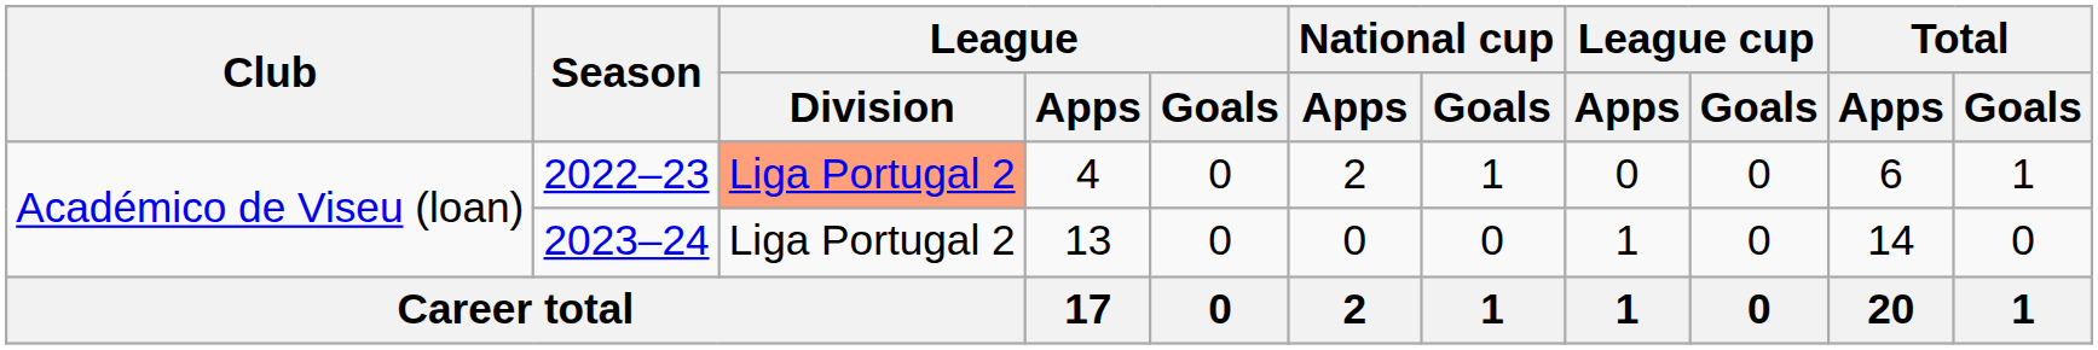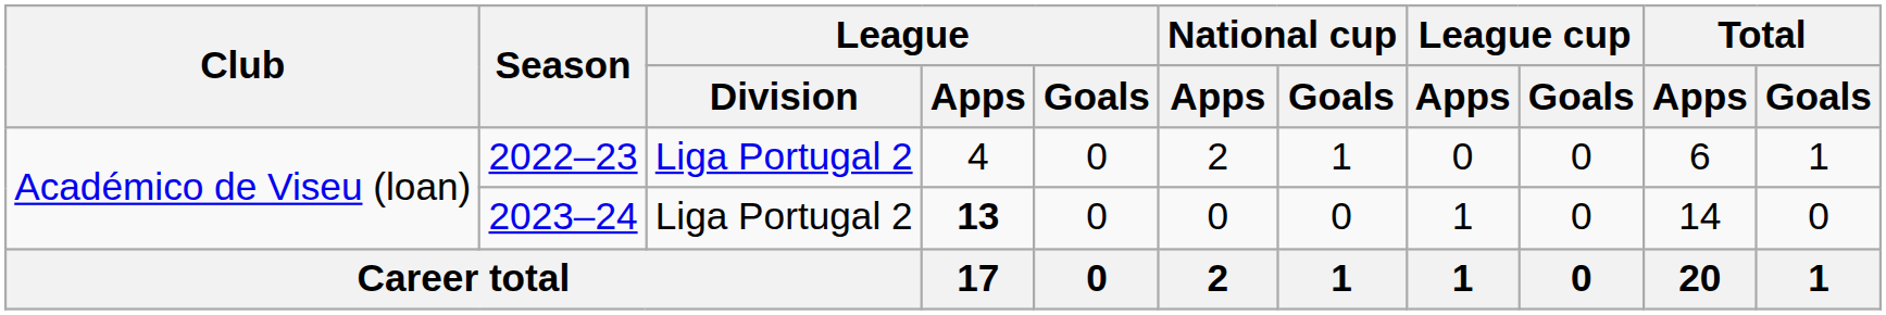2022–23 | League / Division: lightsalmon background -> no background
2023–24 | League / Apps: normal -> bold
